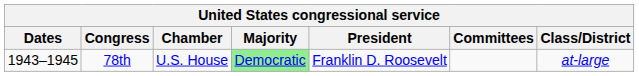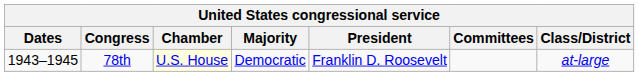78th | Chamber: no background -> lightyellow background
78th | Majority: lightgreen background -> no background
